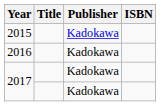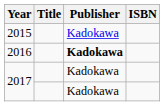2016 | Publisher: normal -> bold
